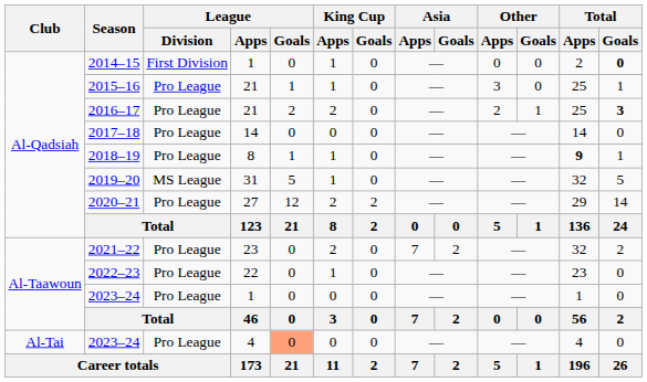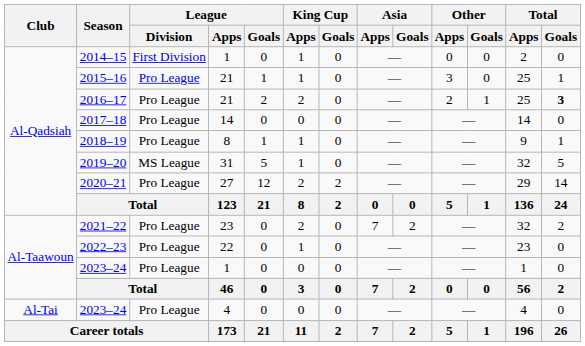2014–15 | Total / Goals: bold -> normal
2018–19 | Total / Apps: bold -> normal
2023–24 / 4 | League / Goals: lightsalmon background -> no background
